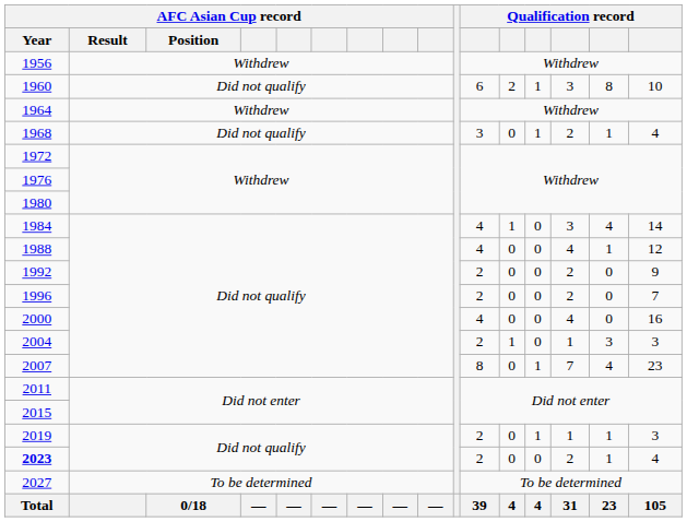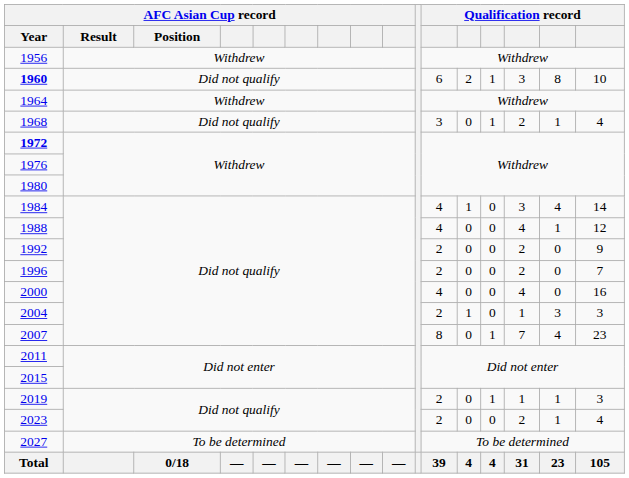1960 | AFC Asian Cup record / Year: normal -> bold
1972 | AFC Asian Cup record / Year: normal -> bold
2023 | AFC Asian Cup record / Year: bold -> normal
